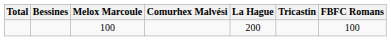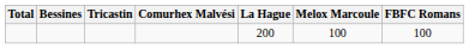columns swapped: Tricastin <-> Melox Marcoule
